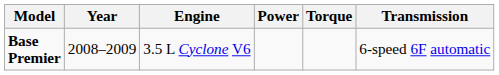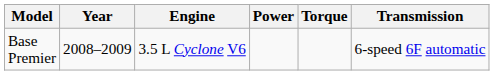Base Premier | Model: bold -> normal
